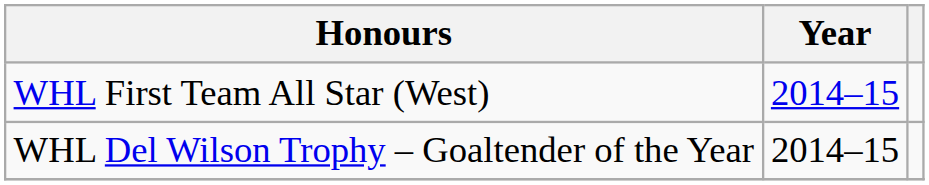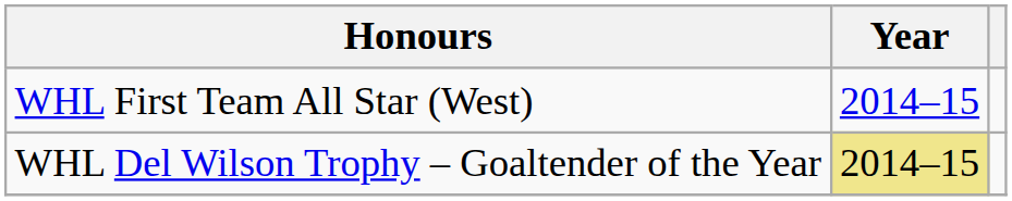WHL Del Wilson Trophy – Goaltender of the Year | Year: no background -> khaki background
